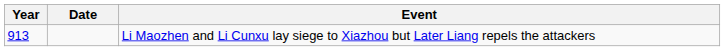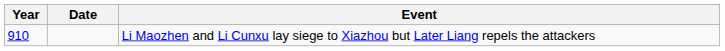row 2 | Year: 913 -> 910
